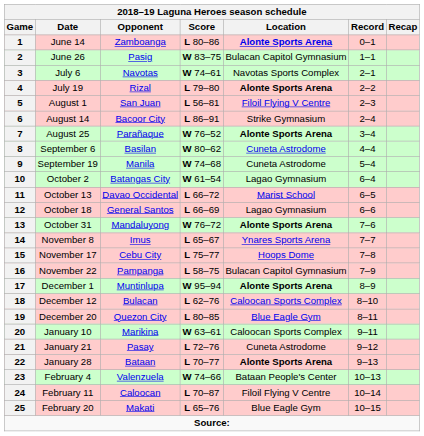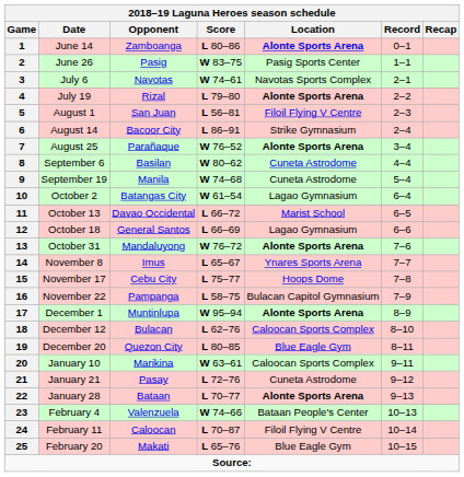2 | Location: Bulacan Capitol Gymnasium -> Pasig Sports Center
